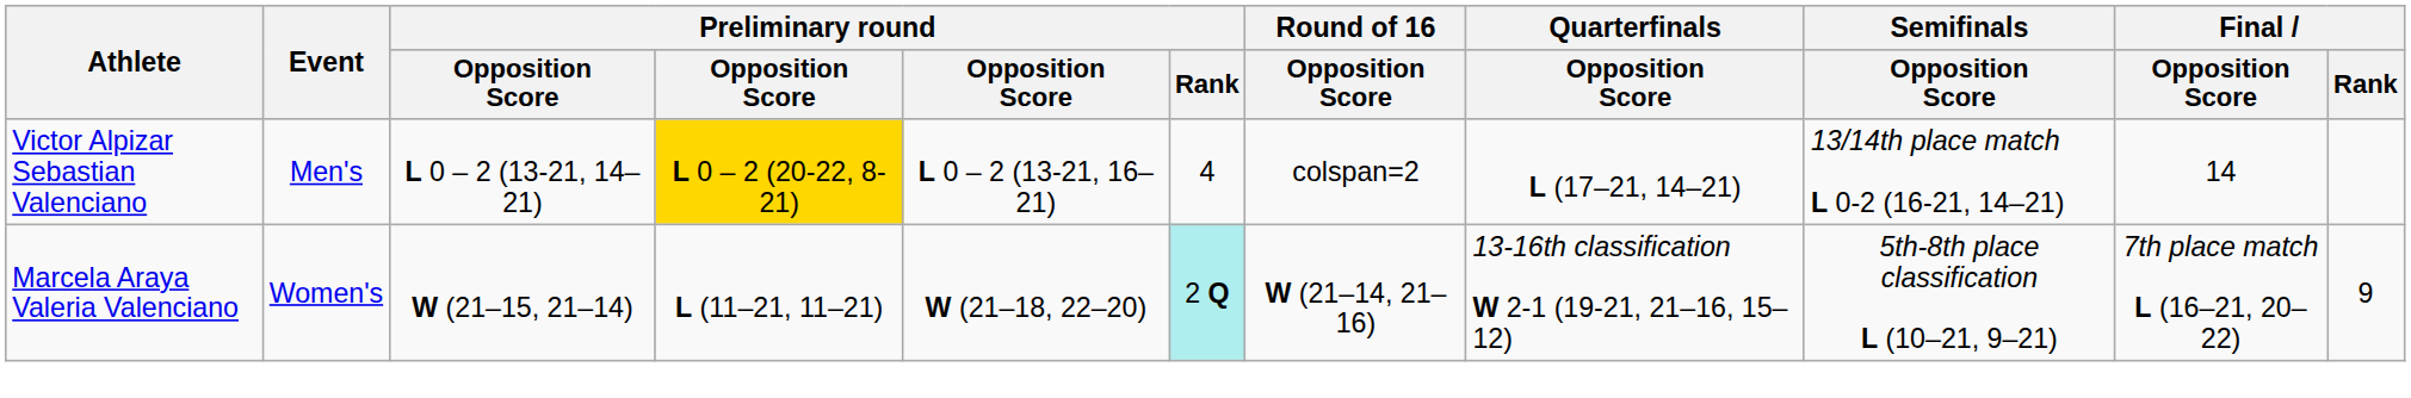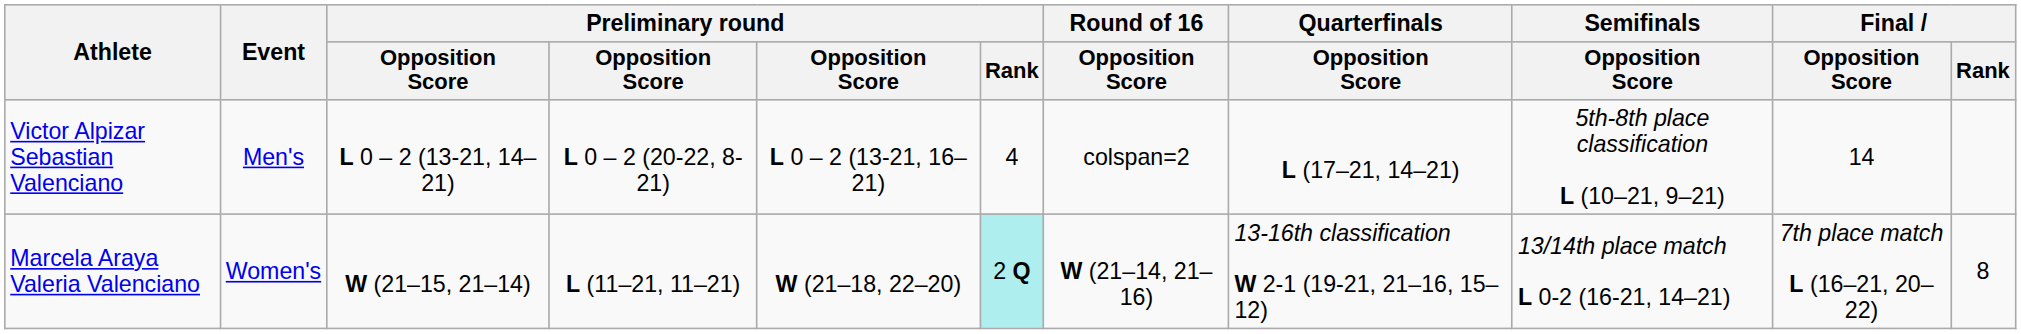Victor Alpizar Sebastian Valenciano | column 4: gold background -> no background
Victor Alpizar Sebastian Valenciano | Semifinals / Opposition Score: 13/14th place match L 0-2 (16-21, 14–21) -> 5th-8th place classification L (10–21, 9–21)
Marcela Araya Valeria Valenciano | Semifinals / Opposition Score: 5th-8th place classification L (10–21, 9–21) -> 13/14th place match L 0-2 (16-21, 14–21)
Marcela Araya Valeria Valenciano | Final / Rank: 9 -> 8
